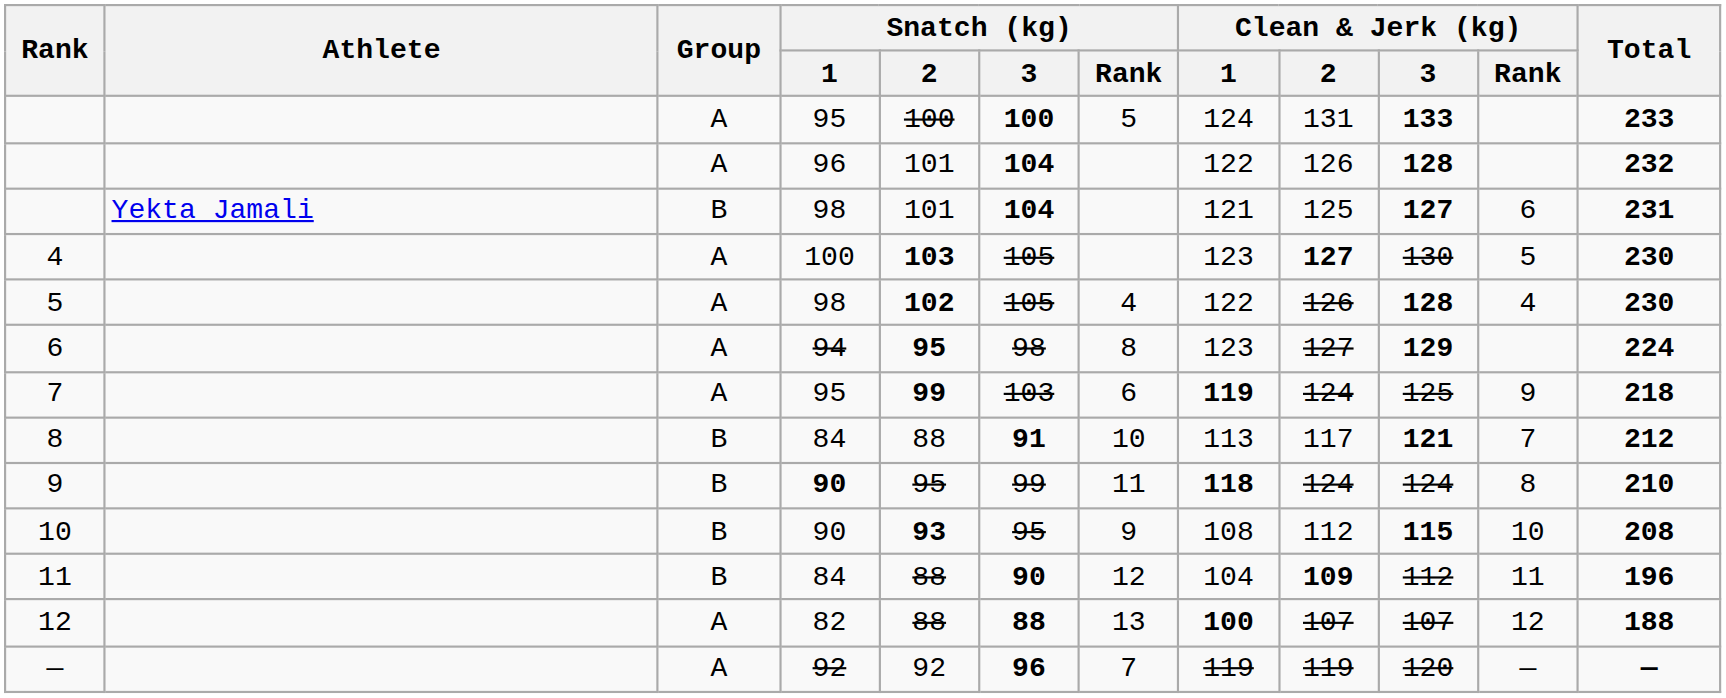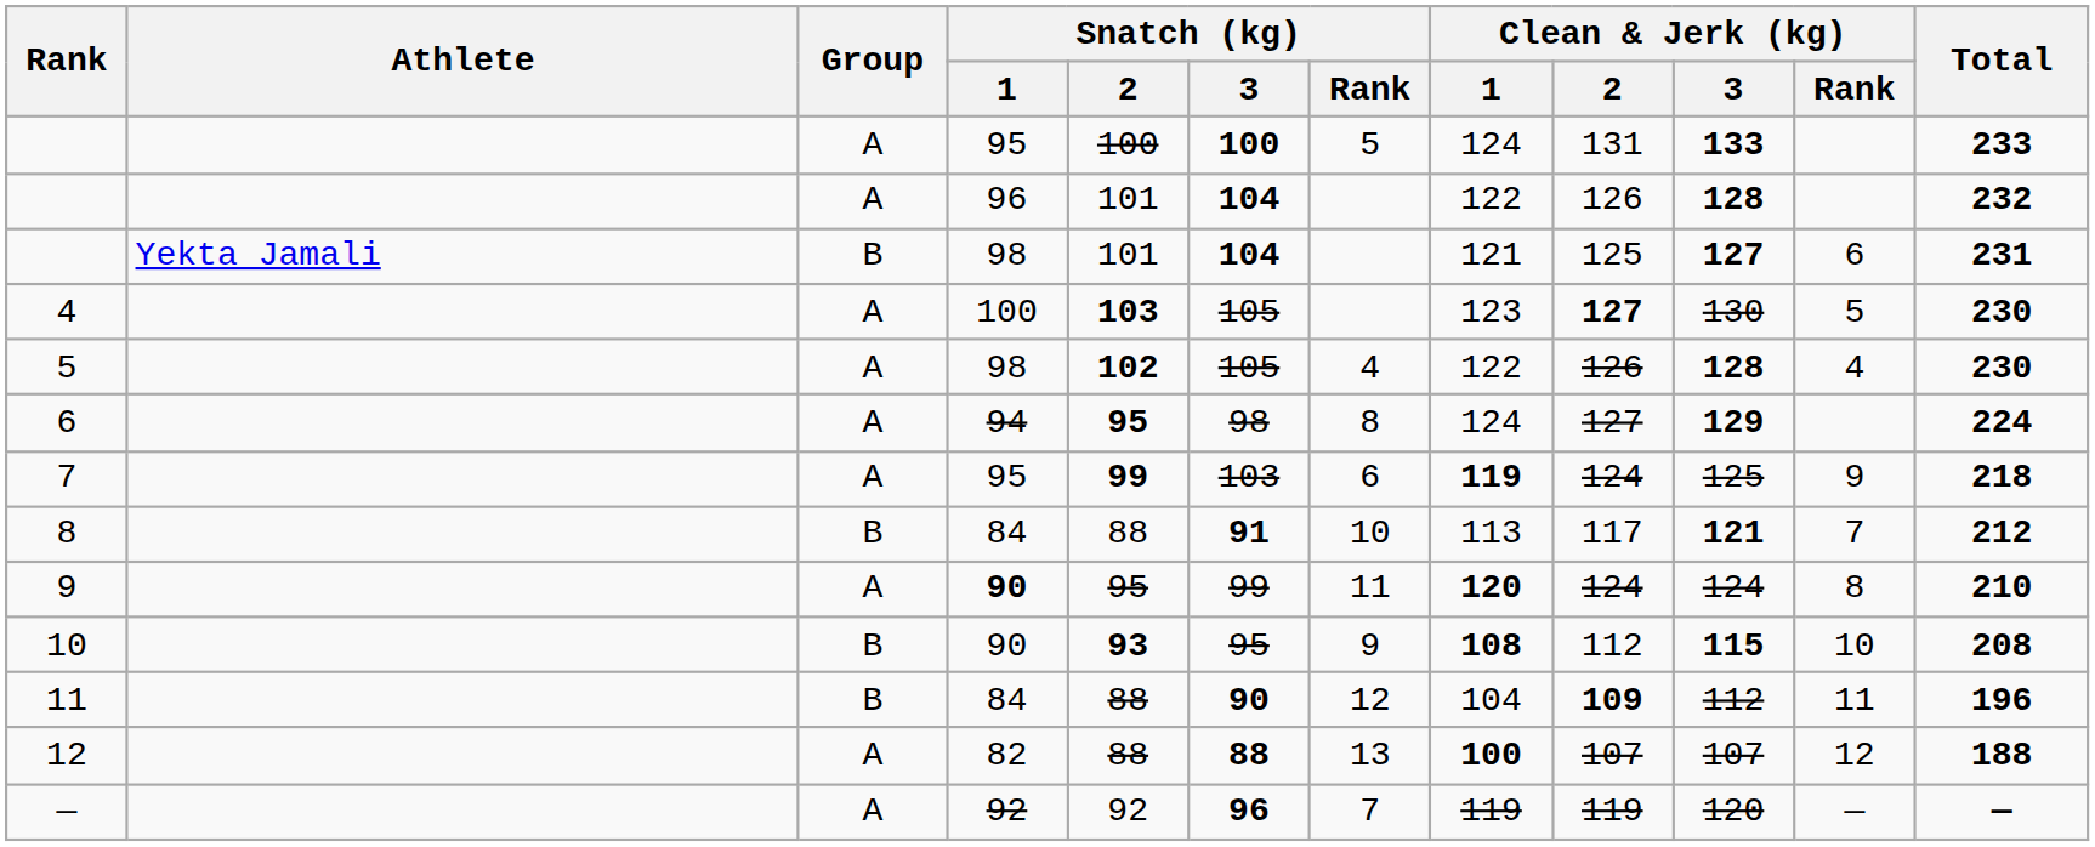row 8 | Clean & Jerk (kg) / 1: 123 -> 124
row 11 | Group: B -> A
row 11 | Clean & Jerk (kg) / 1: 118 -> 120
row 12 | Clean & Jerk (kg) / 1: normal -> bold
